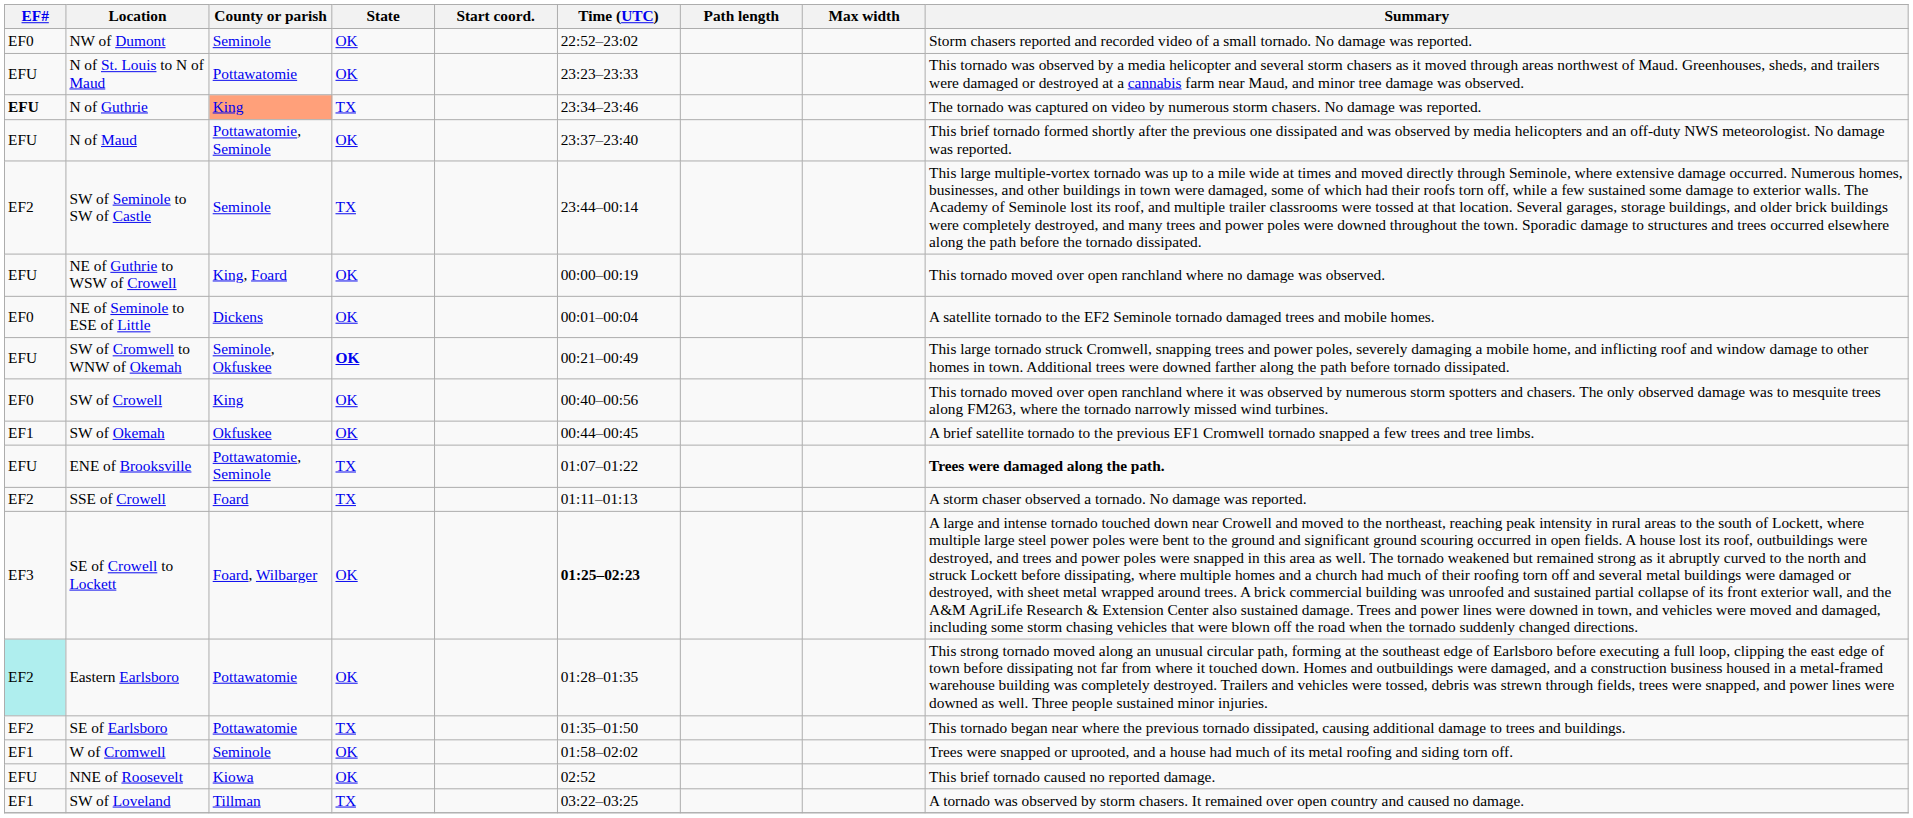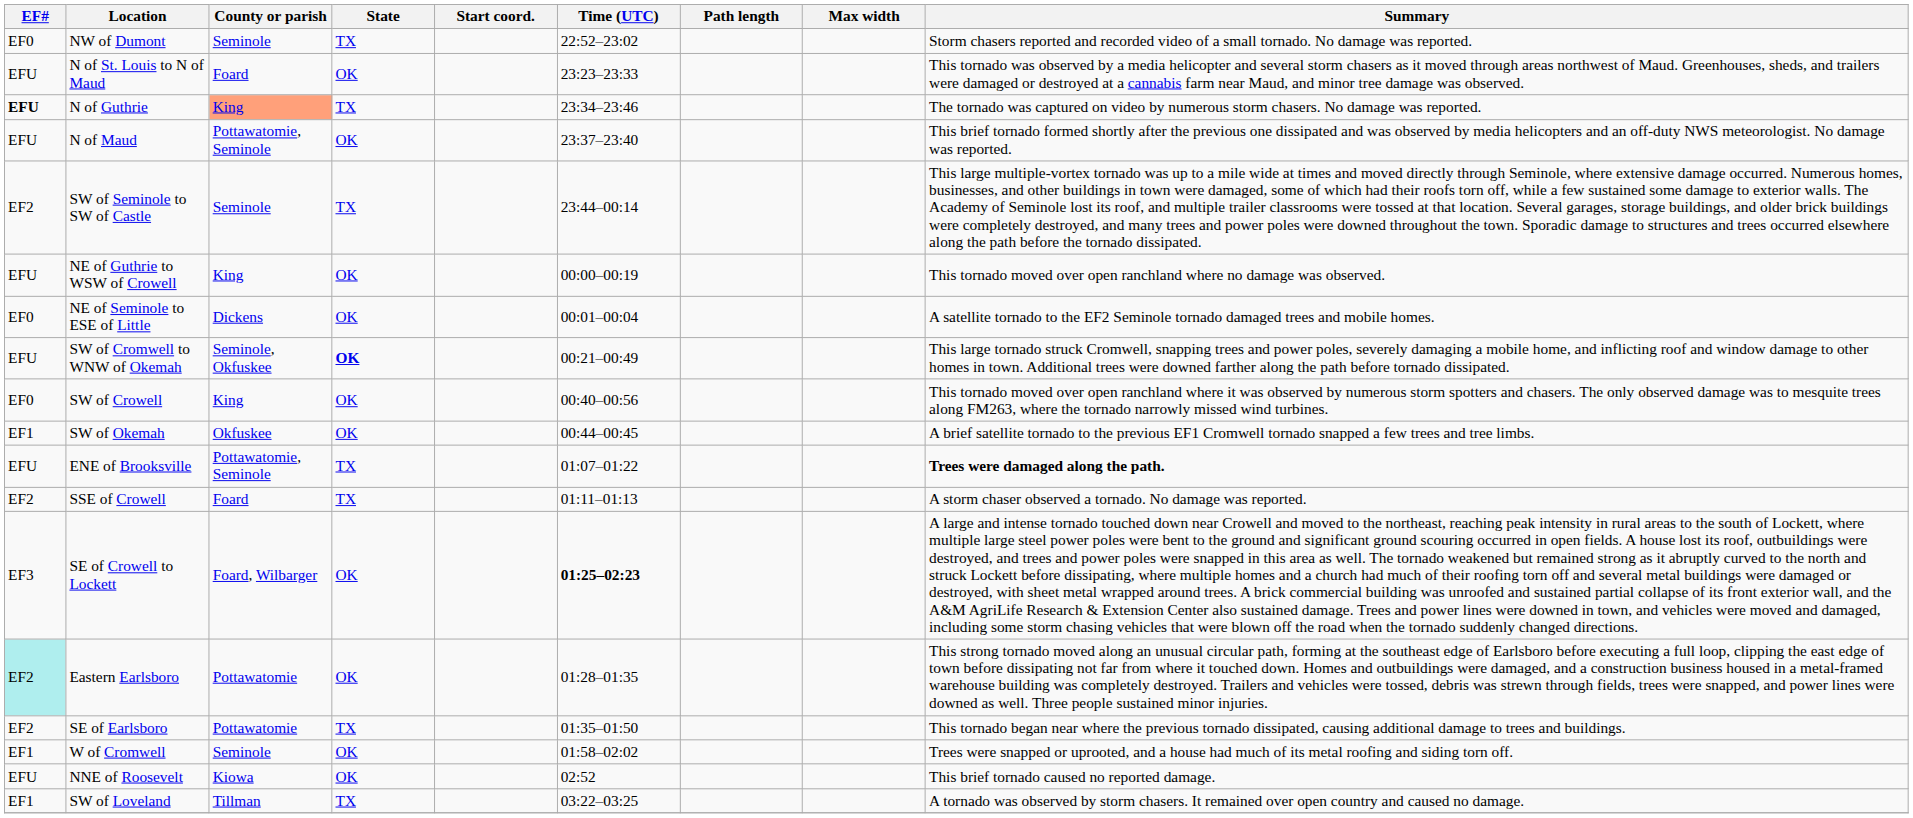NW of Dumont | State: OK -> TX
N of St. Louis to N of Maud | County or parish: Pottawatomie -> Foard
NE of Guthrie to WSW of Crowell | County or parish: King, Foard -> King
